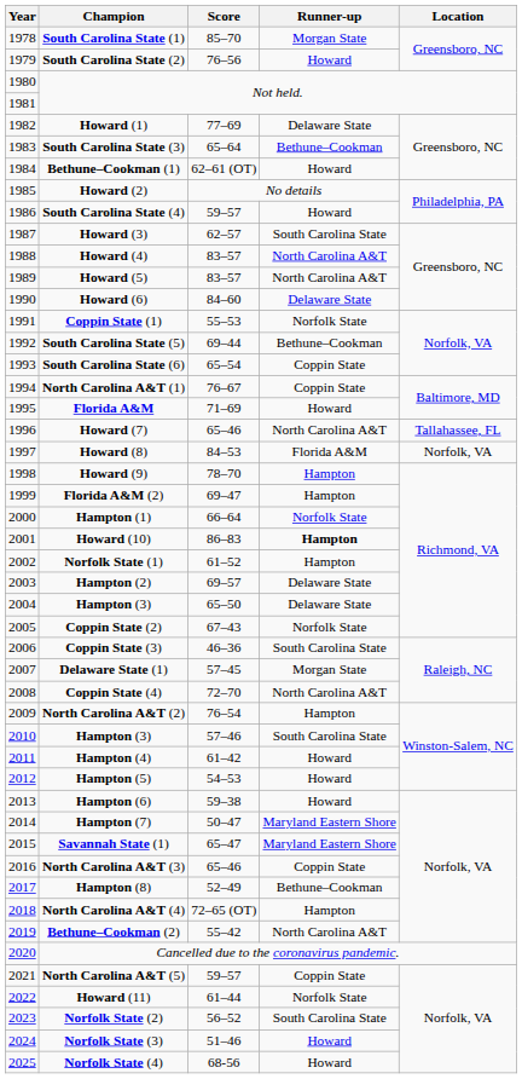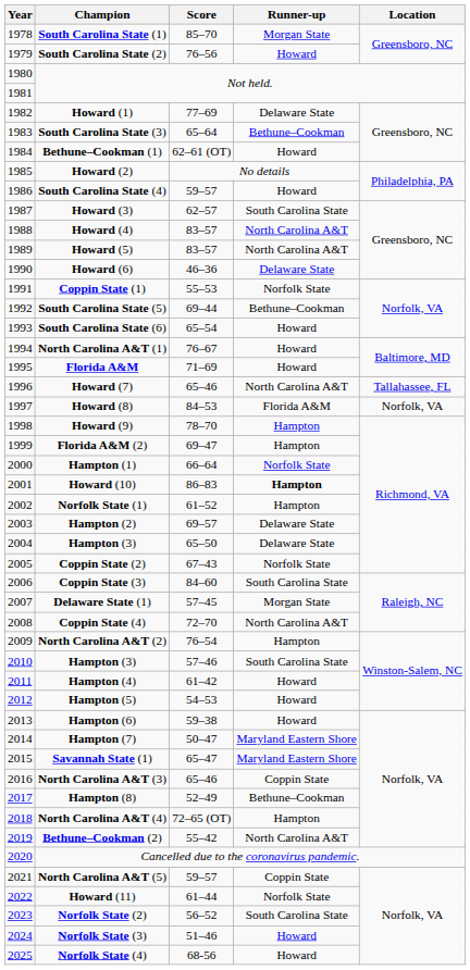Howard (6) | Score: 84–60 -> 46–36
South Carolina State (6) | Runner-up: Coppin State -> Howard
North Carolina A&T (1) | Runner-up: Coppin State -> Howard
Coppin State (3) | Score: 46–36 -> 84–60
